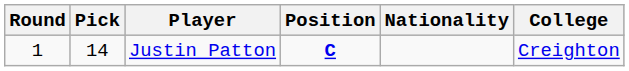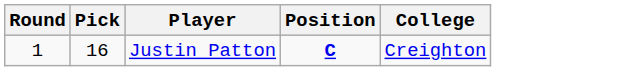- column: Nationality
Justin Patton | Pick: 14 -> 16
